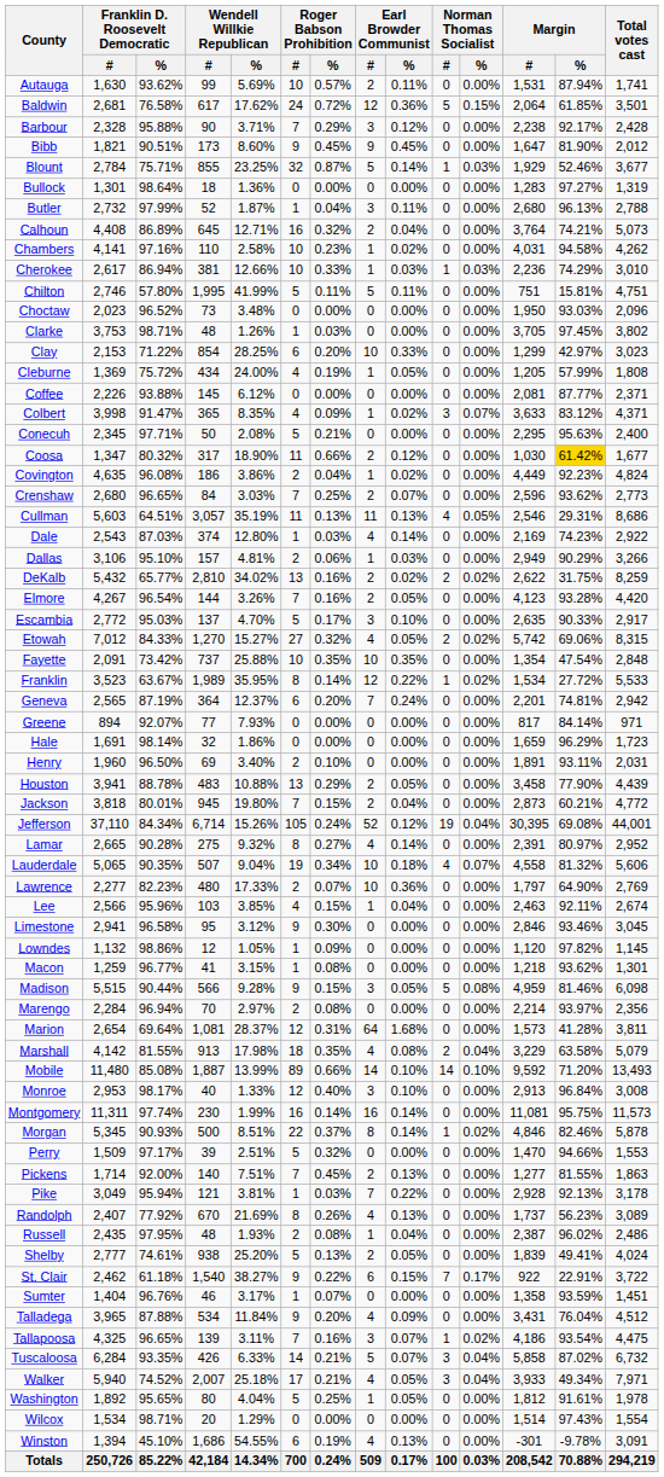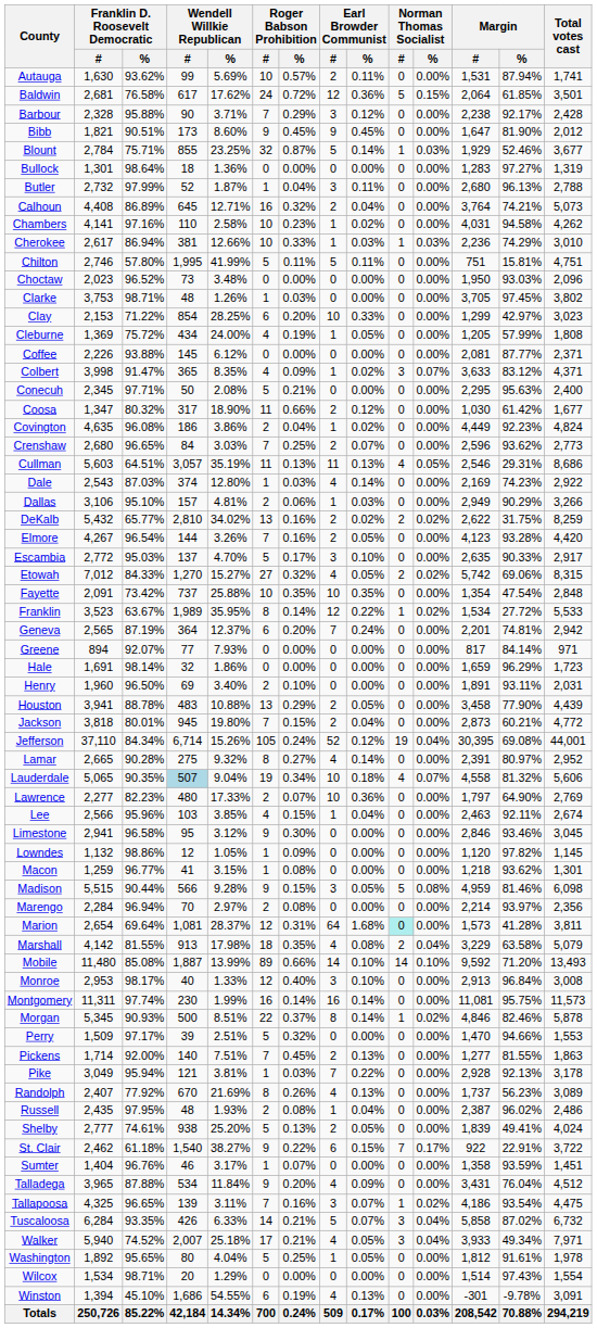Coosa | Margin / %: gold background -> no background
Lauderdale | Wendell Willkie Republican / #: no background -> lightblue background
Marion | Norman Thomas Socialist / #: no background -> paleturquoise background
